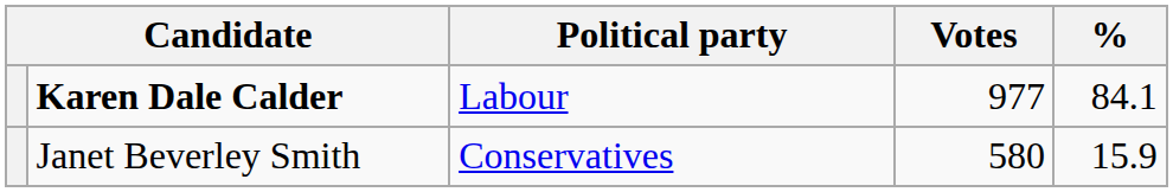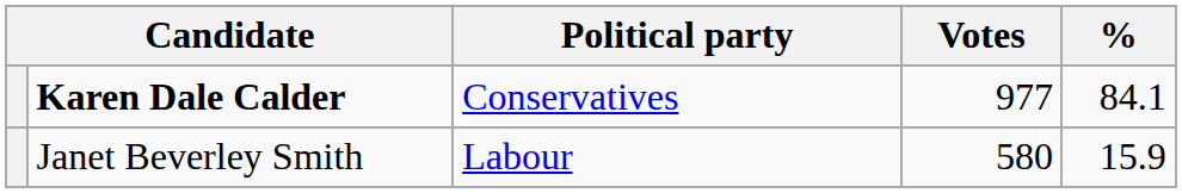Karen Dale Calder | Political party: Labour -> Conservatives
Janet Beverley Smith | Political party: Conservatives -> Labour
